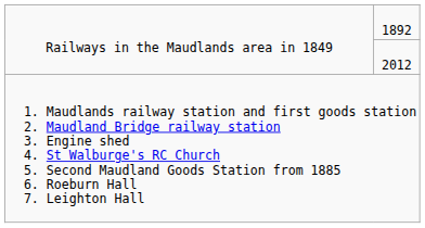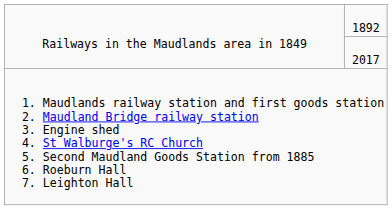row 2 | column 2: 2012 -> 2017
